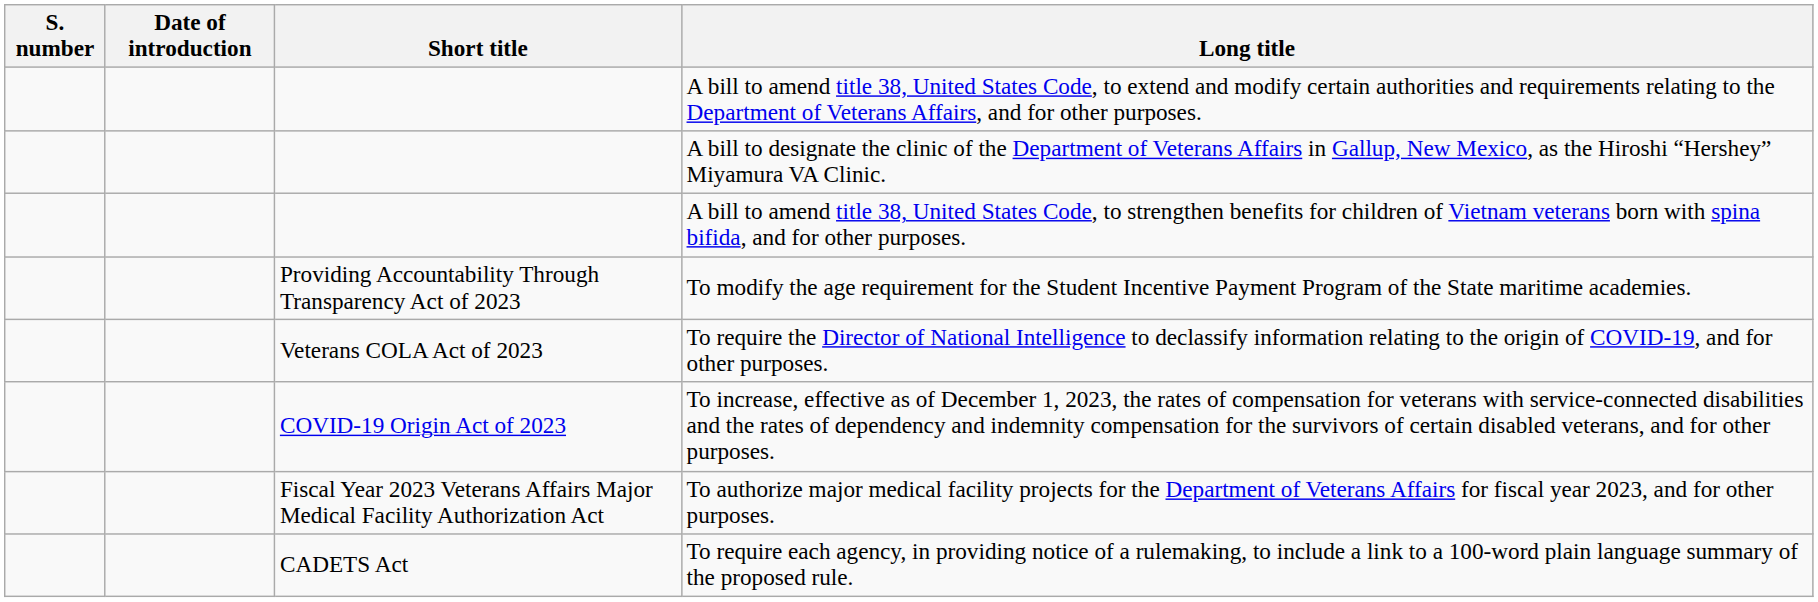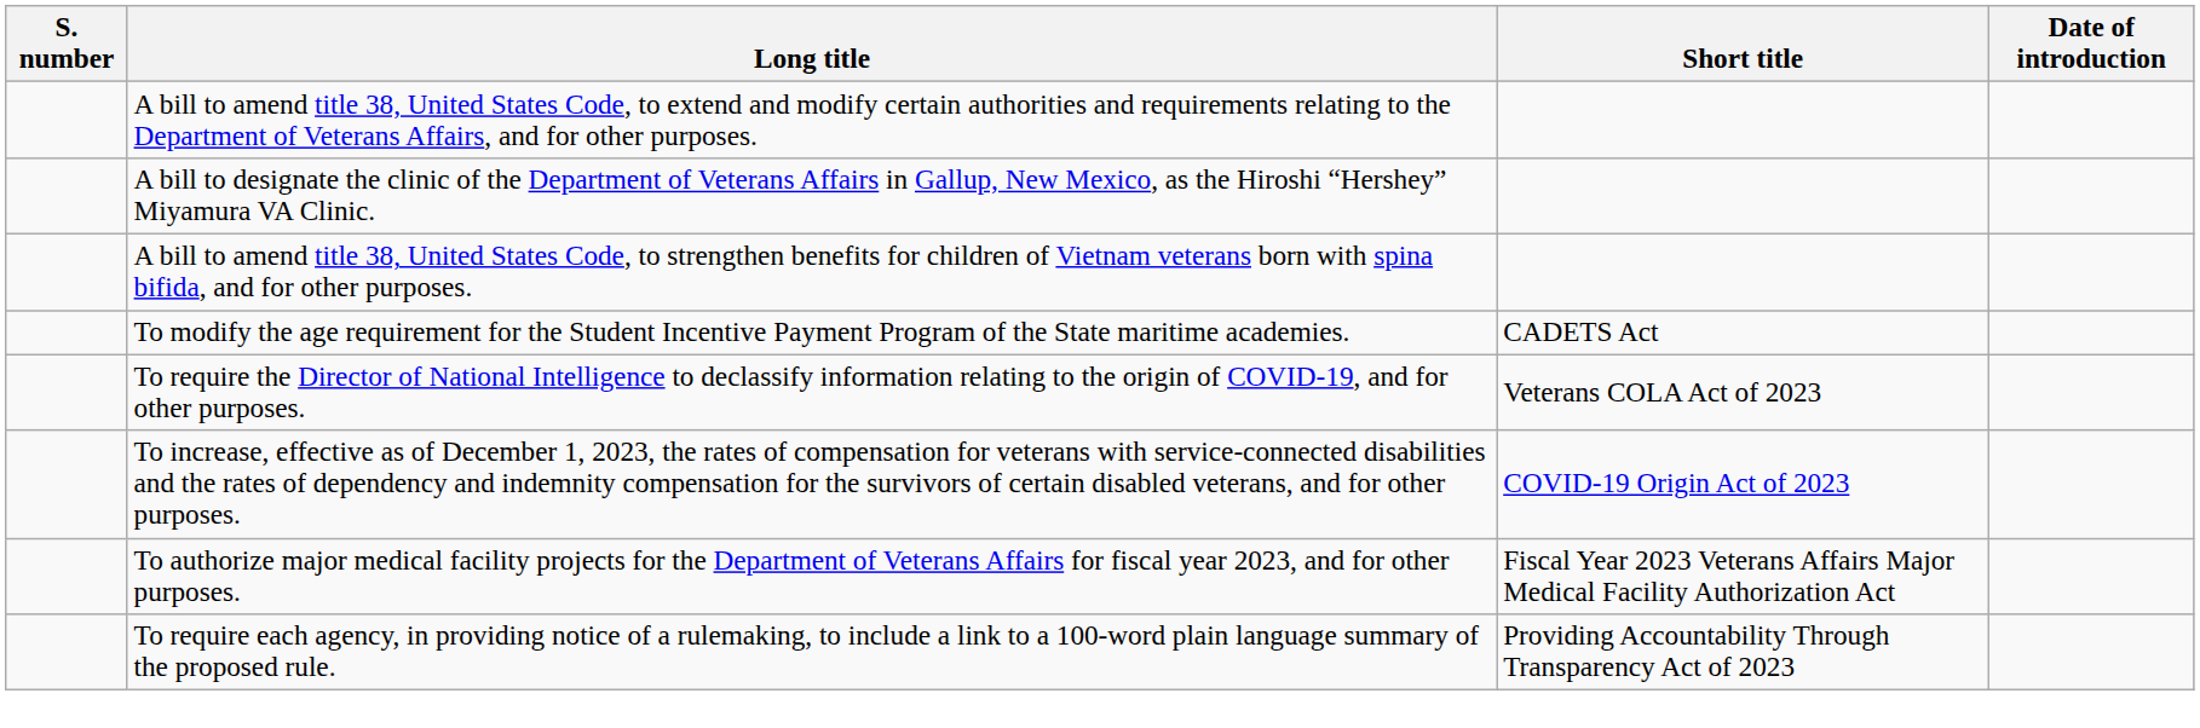columns swapped: Date of introduction <-> Long title
row 5 | Short title: Providing Accountability Through Transparency Act of 2023 -> CADETS Act
row 9 | Short title: CADETS Act -> Providing Accountability Through Transparency Act of 2023
